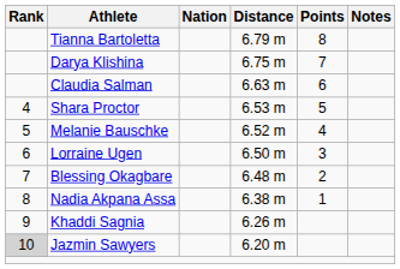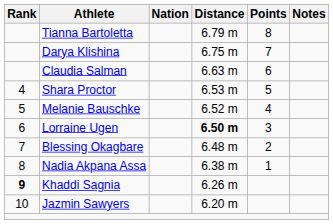Lorraine Ugen | Distance: normal -> bold
Khaddi Sagnia | Rank: normal -> bold
Jazmin Sawyers | Rank: lightgrey background -> no background
